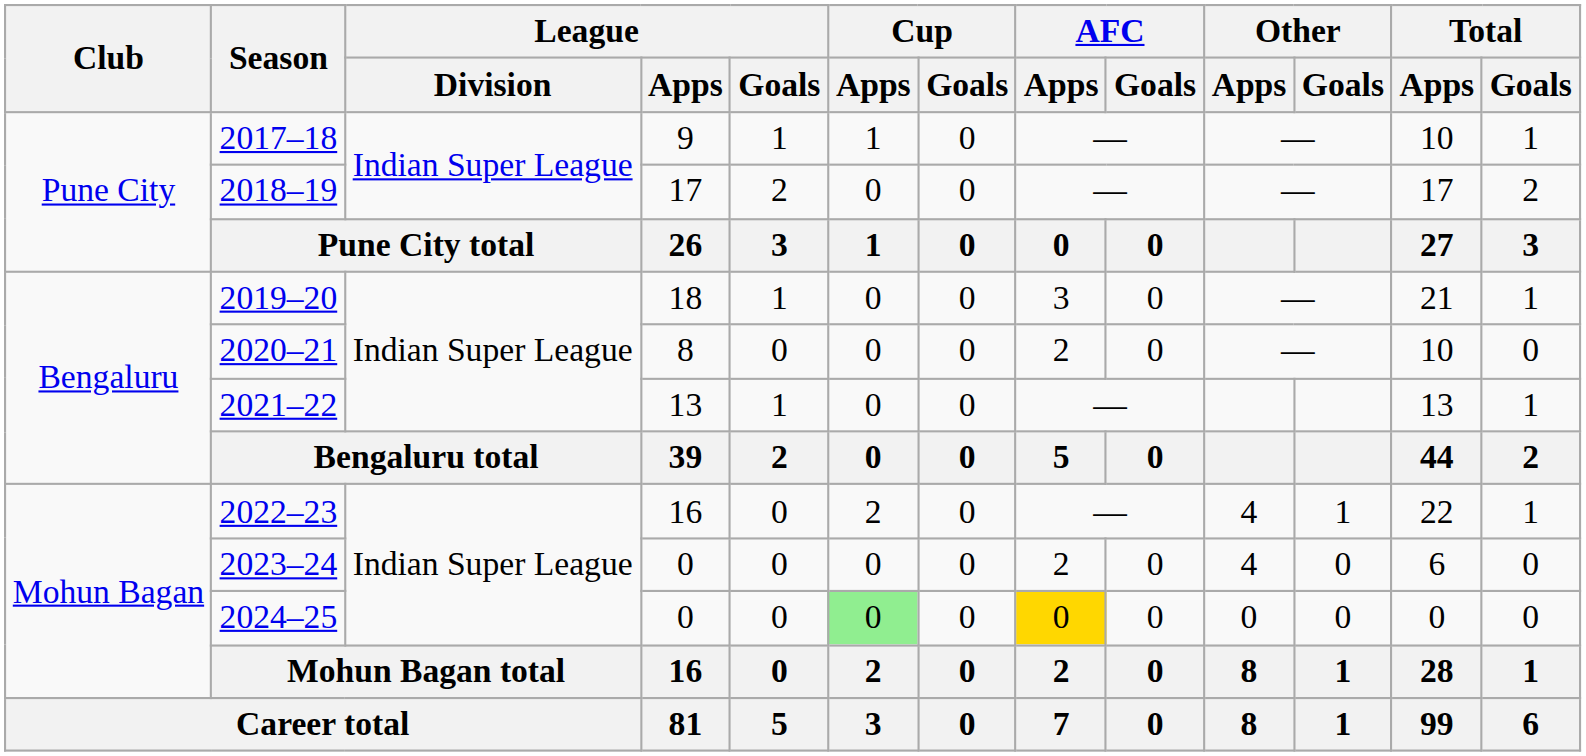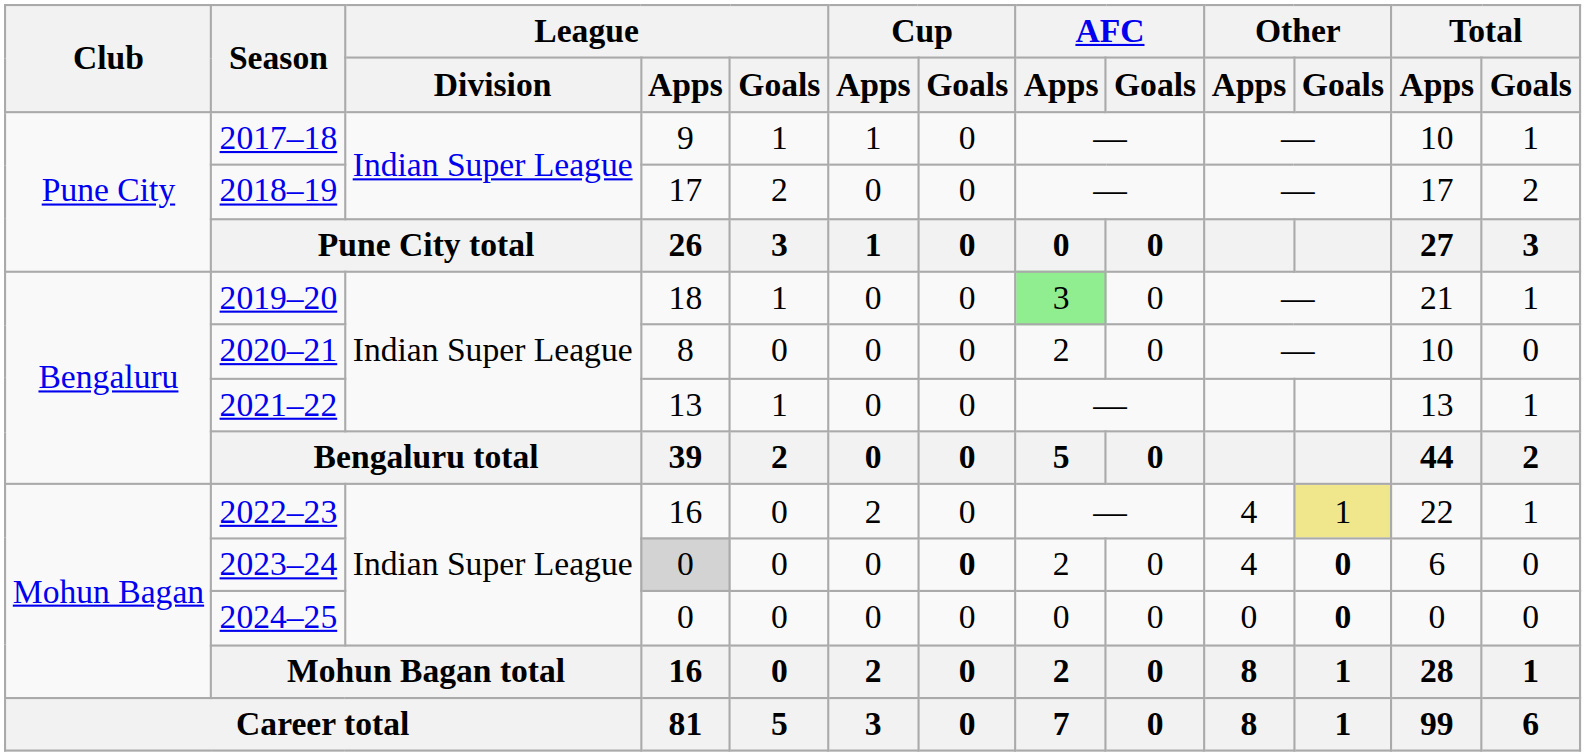2019–20 | AFC / Apps: no background -> lightgreen background
2022–23 | Other / Goals: no background -> khaki background
2023–24 | League / Apps: no background -> lightgrey background
2023–24 | Cup / Goals: normal -> bold
2023–24 | Other / Goals: normal -> bold
2024–25 | Cup / Apps: lightgreen background -> no background
2024–25 | AFC / Apps: gold background -> no background
2024–25 | Other / Goals: normal -> bold
